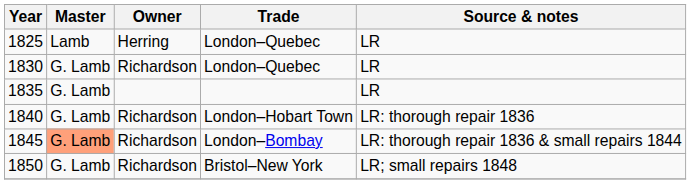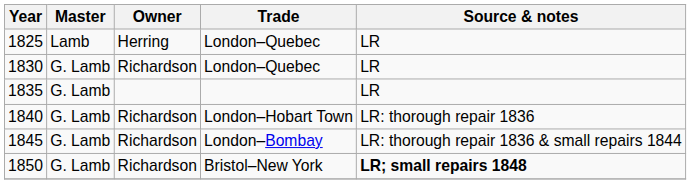1845 | Master: lightsalmon background -> no background
1850 | Source & notes: normal -> bold
